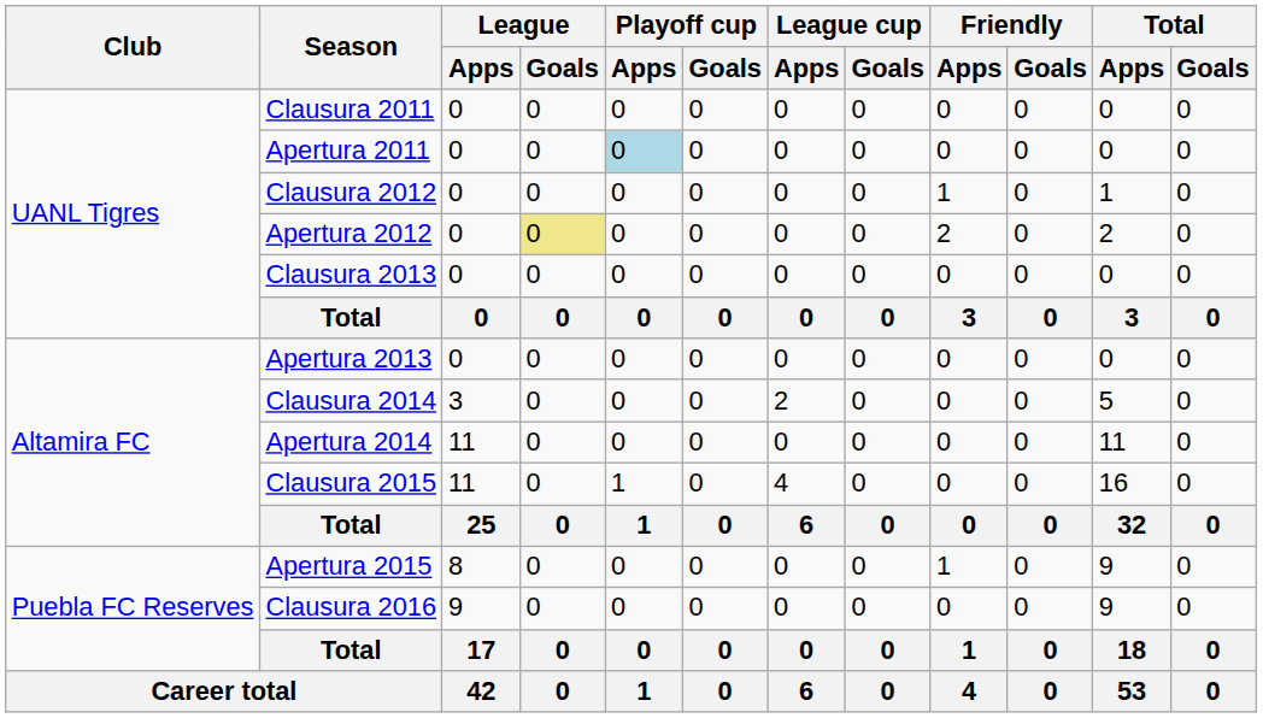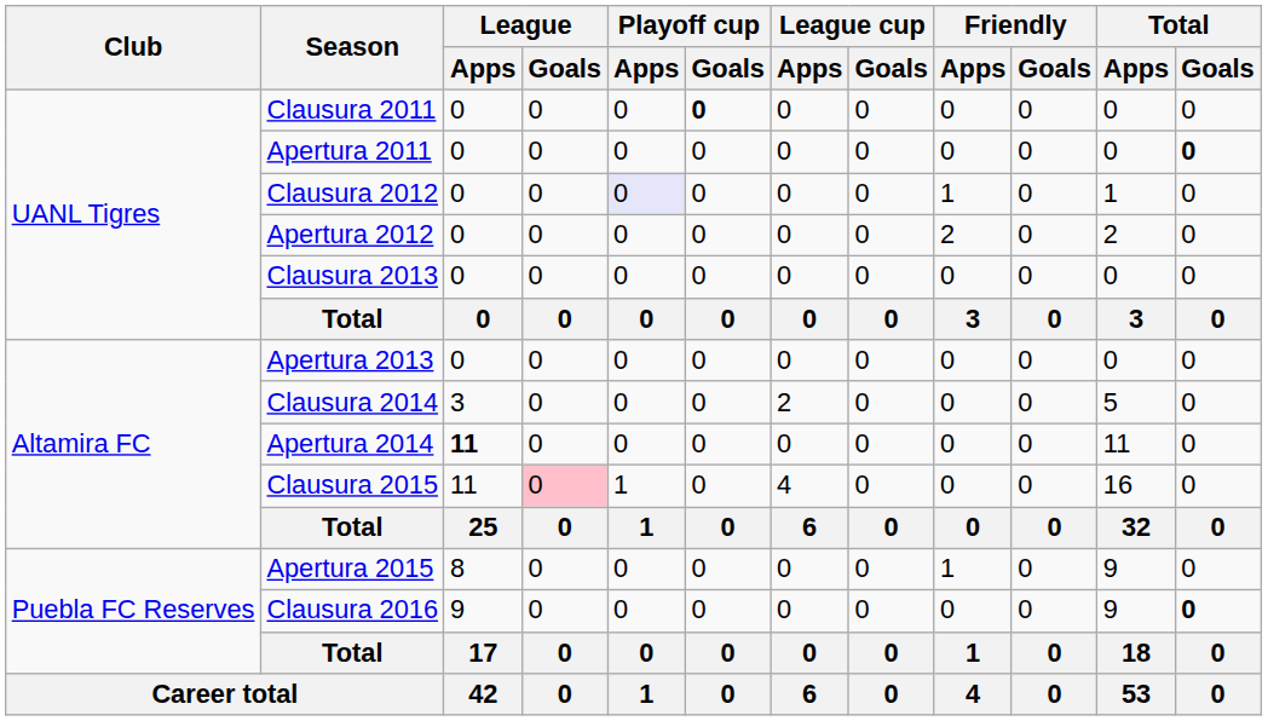Clausura 2011 | Playoff cup / Goals: normal -> bold
Apertura 2011 | Playoff cup / Apps: lightblue background -> no background
Apertura 2011 | Total / Goals: normal -> bold
Clausura 2012 | Playoff cup / Apps: no background -> lavender background
Apertura 2012 | League / Goals: khaki background -> no background
Apertura 2014 | League / Apps: normal -> bold
Clausura 2015 | League / Goals: no background -> pink background
Clausura 2016 | Total / Goals: normal -> bold
